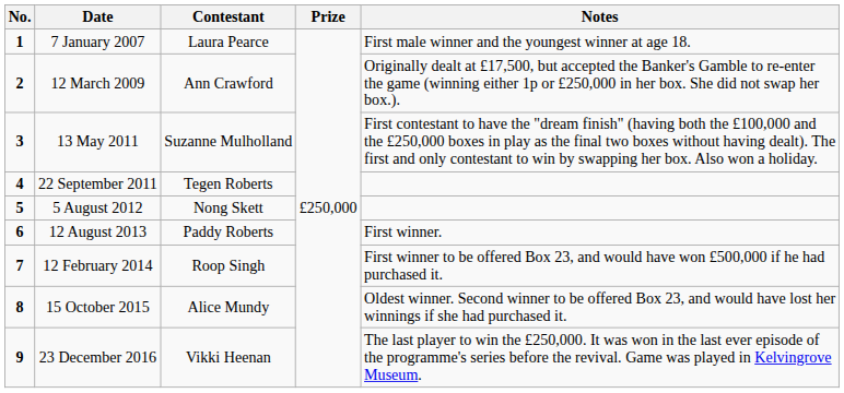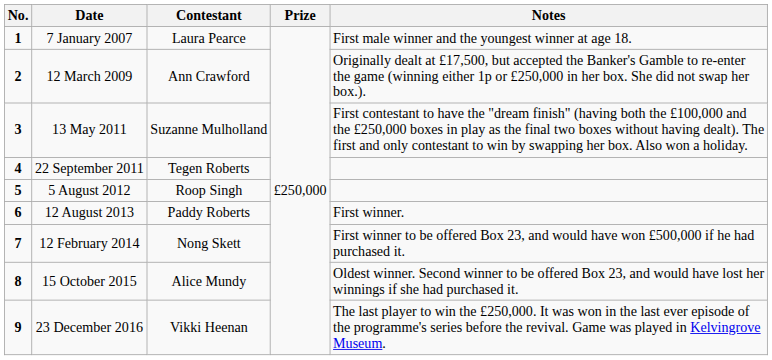5 August 2012 | Contestant: Nong Skett -> Roop Singh
12 February 2014 | Contestant: Roop Singh -> Nong Skett
